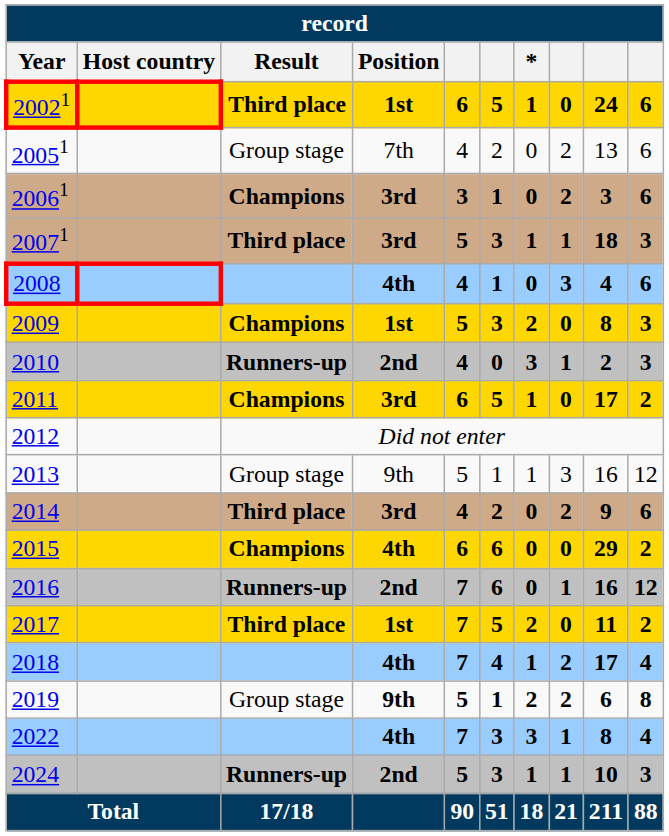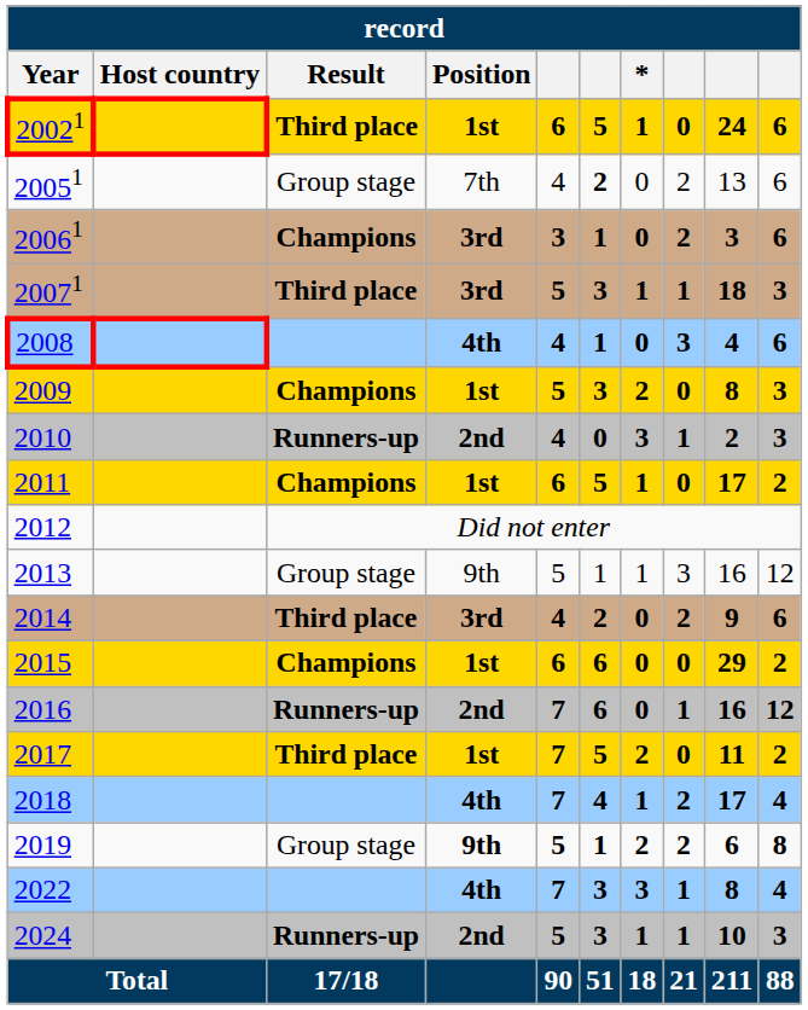20051 | column 6: normal -> bold
2011 | Position: 3rd -> 1st
2015 | Position: 4th -> 1st
